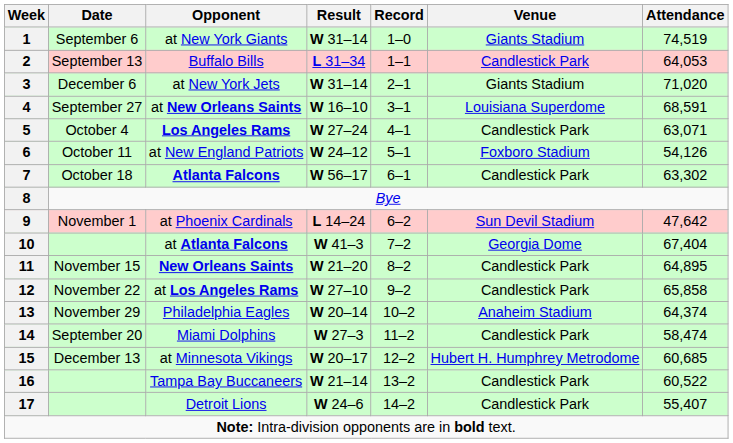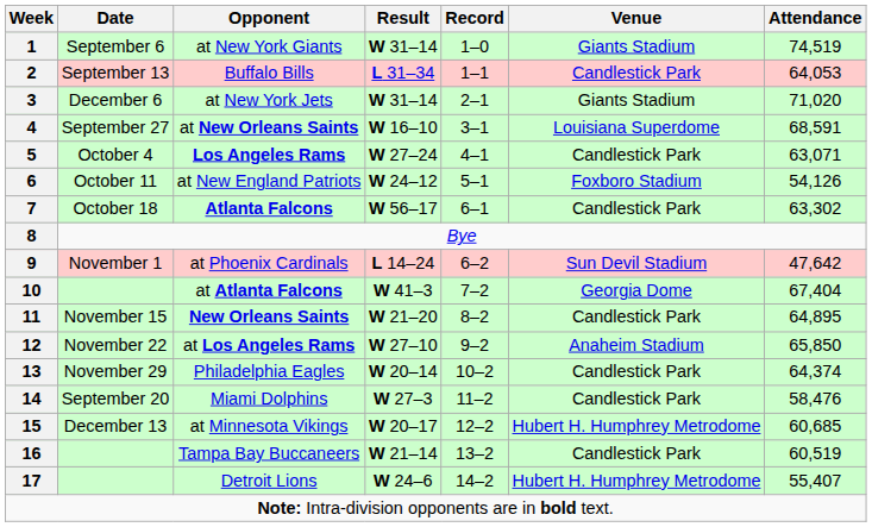12 | Venue: Candlestick Park -> Anaheim Stadium
12 | Attendance: 65,858 -> 65,850
13 | Venue: Anaheim Stadium -> Candlestick Park
14 | Attendance: 58,474 -> 58,476
16 | Attendance: 60,522 -> 60,519
17 | Venue: Candlestick Park -> Hubert H. Humphrey Metrodome
